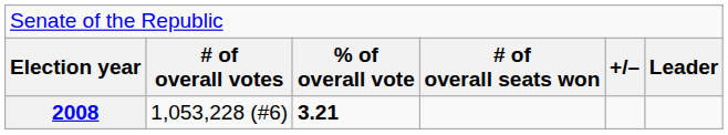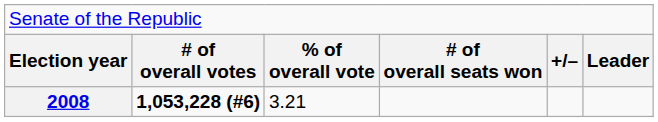2008 | column 2: normal -> bold
2008 | column 3: bold -> normal
